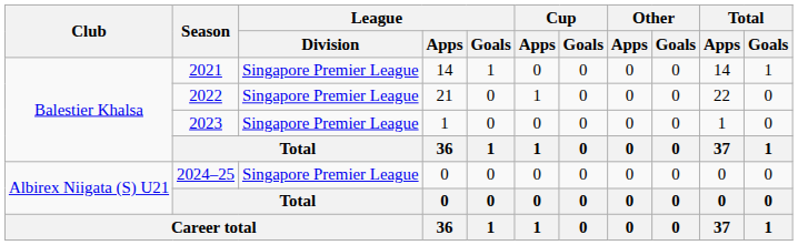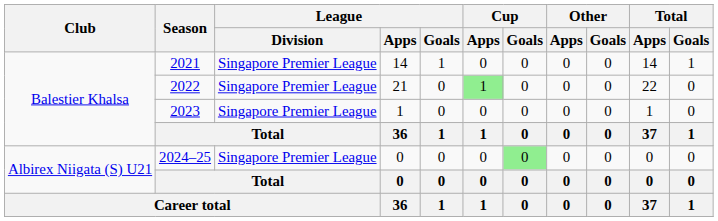2022 | Cup / Apps: no background -> lightgreen background
2024–25 | Cup / Goals: no background -> lightgreen background
